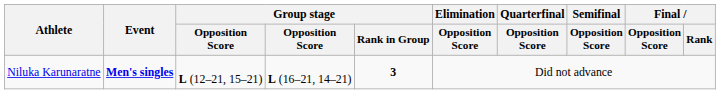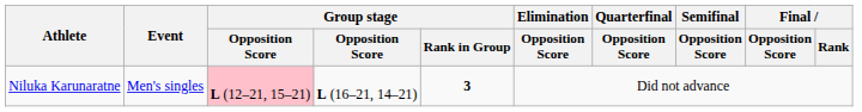Niluka Karunaratne | Event: bold -> normal
Niluka Karunaratne | column 3: no background -> pink background
